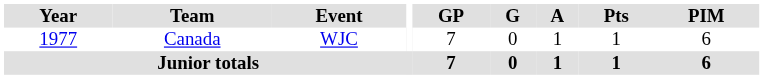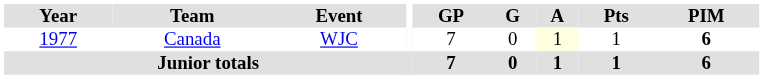Canada | A: no background -> lightyellow background
Canada | PIM: normal -> bold
